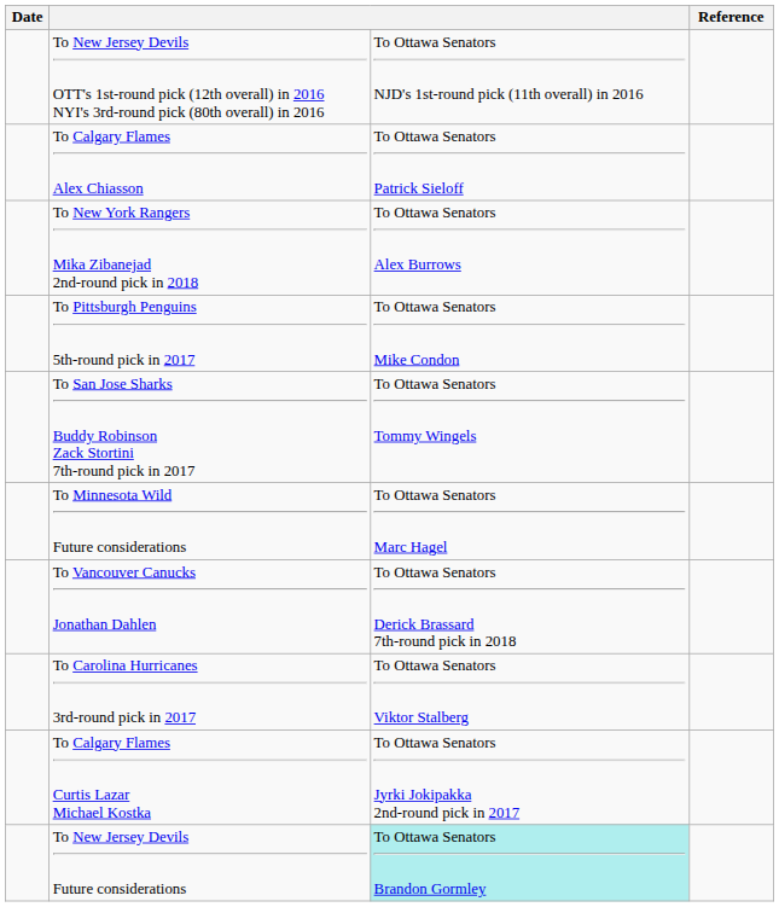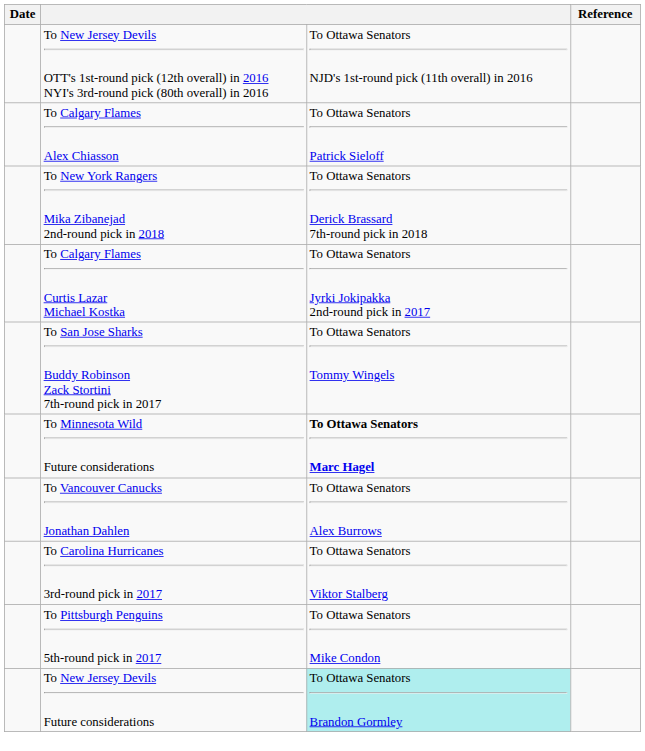To New York Rangers Mika Zibanejad 2nd-round pick in 2018 | column 3: To Ottawa Senators Alex Burrows -> To Ottawa Senators Derick Brassard 7th-round pick in 2018
rows swapped: To Pittsburgh Penguins 5th-round pick in 2017 <-> To Calgary Flames Curtis Lazar Michael Kostka
To Minnesota Wild Future considerations | column 3: normal -> bold
To Vancouver Canucks Jonathan Dahlen | column 3: To Ottawa Senators Derick Brassard 7th-round pick in 2018 -> To Ottawa Senators Alex Burrows
